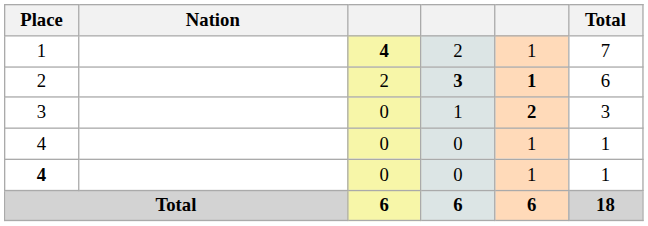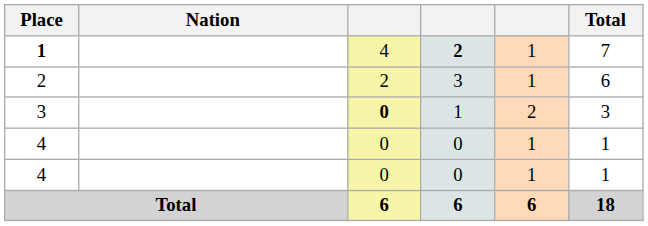row 2 | Place: normal -> bold
row 2 | column 3: bold -> normal
row 2 | column 4: normal -> bold
row 3 | column 4: bold -> normal
row 3 | column 5: bold -> normal
row 4 | column 3: normal -> bold
row 4 | column 5: bold -> normal
row 6 | Place: bold -> normal
